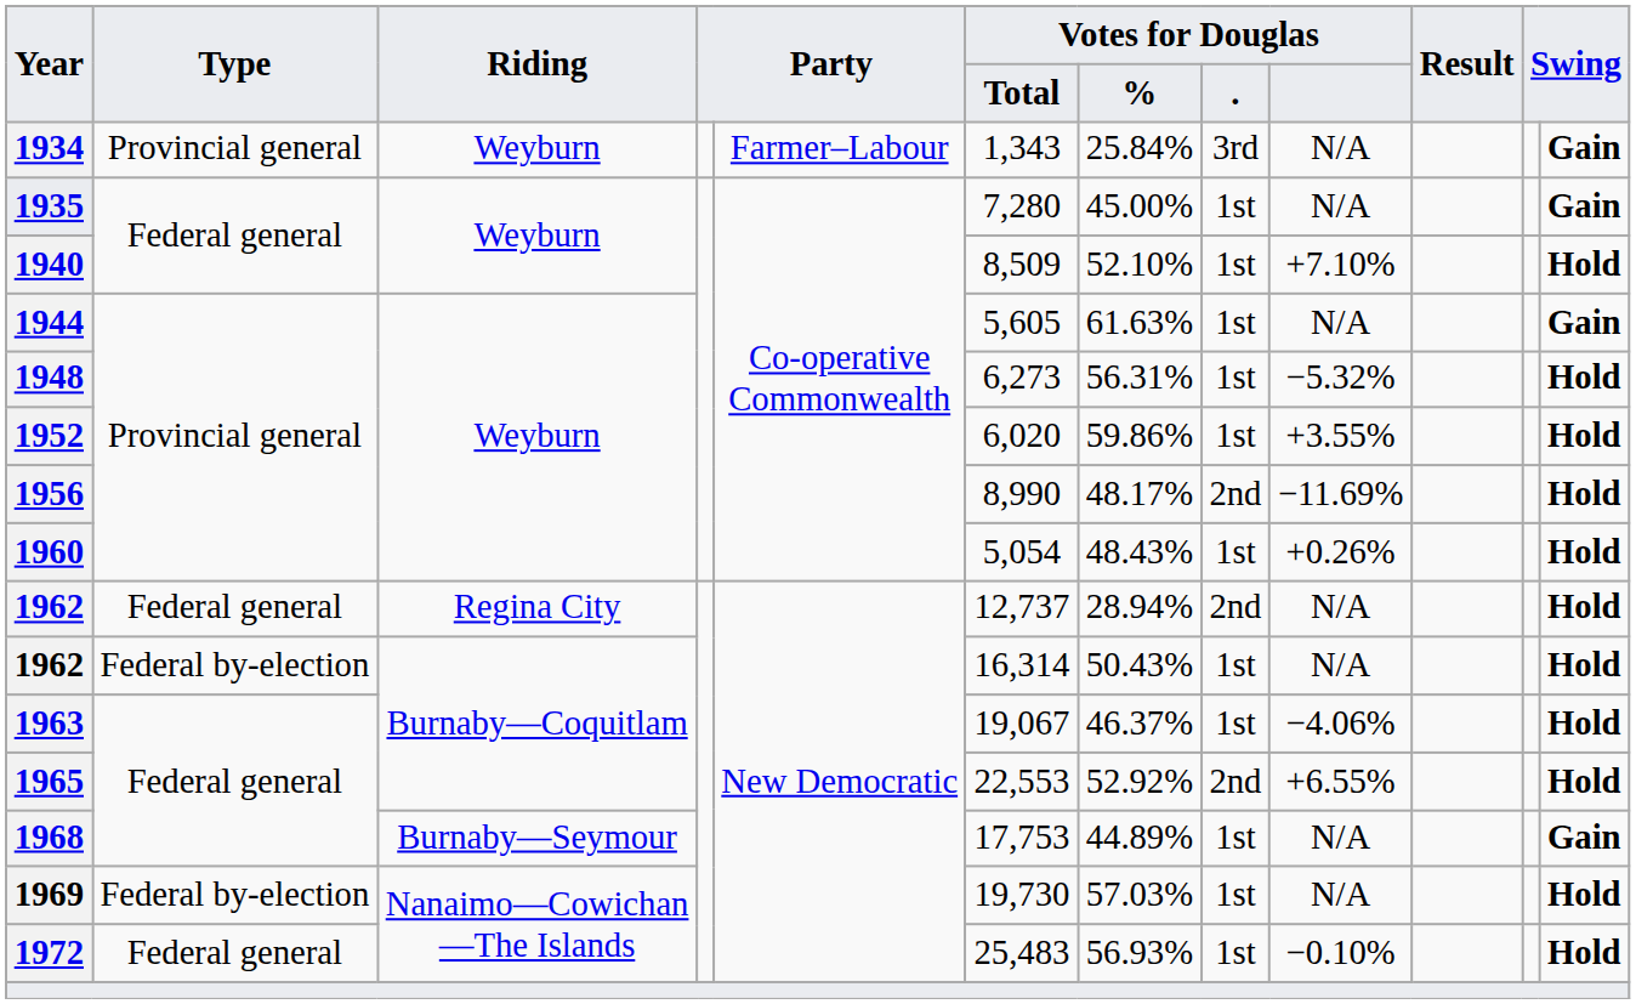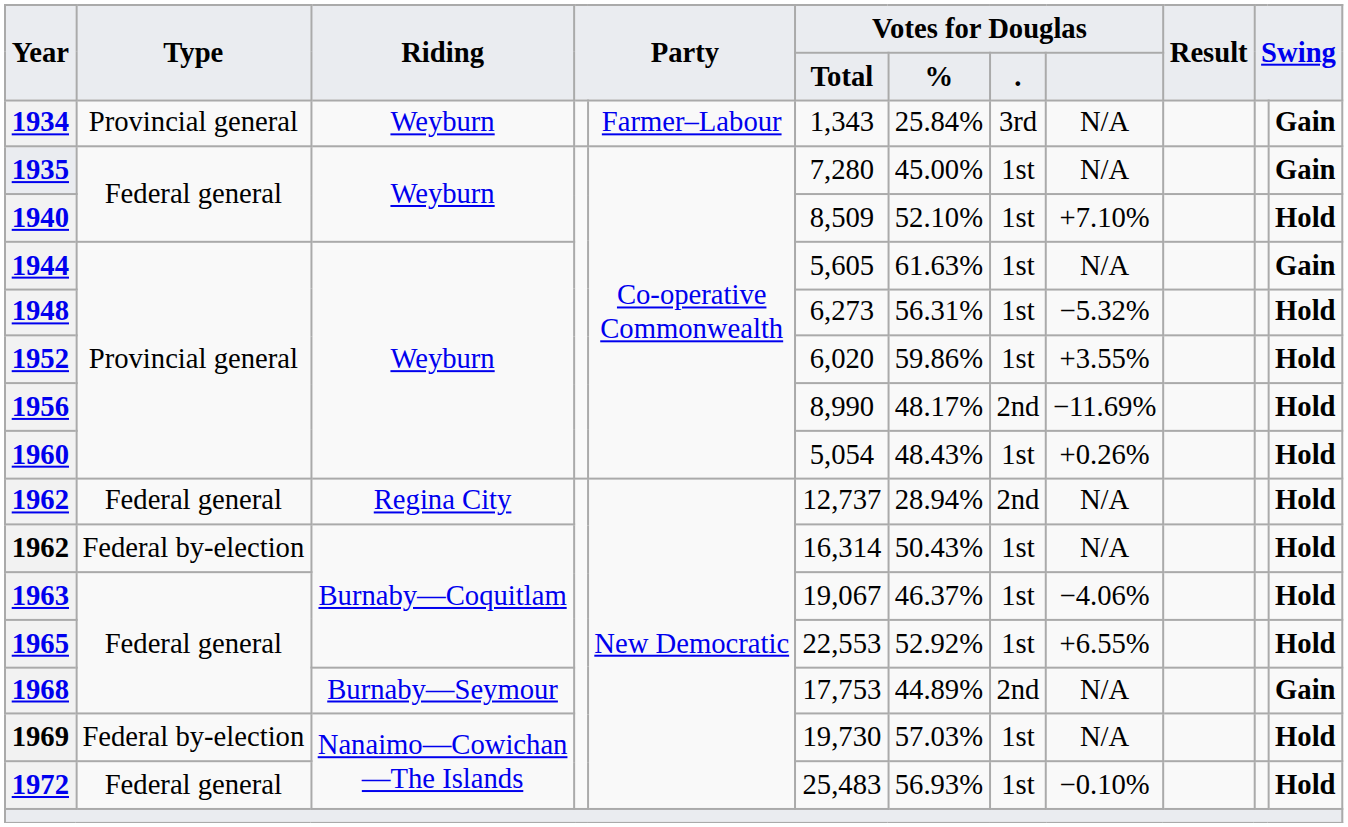1965 | Votes for Douglas / .: 2nd -> 1st
1968 | Votes for Douglas / .: 1st -> 2nd
